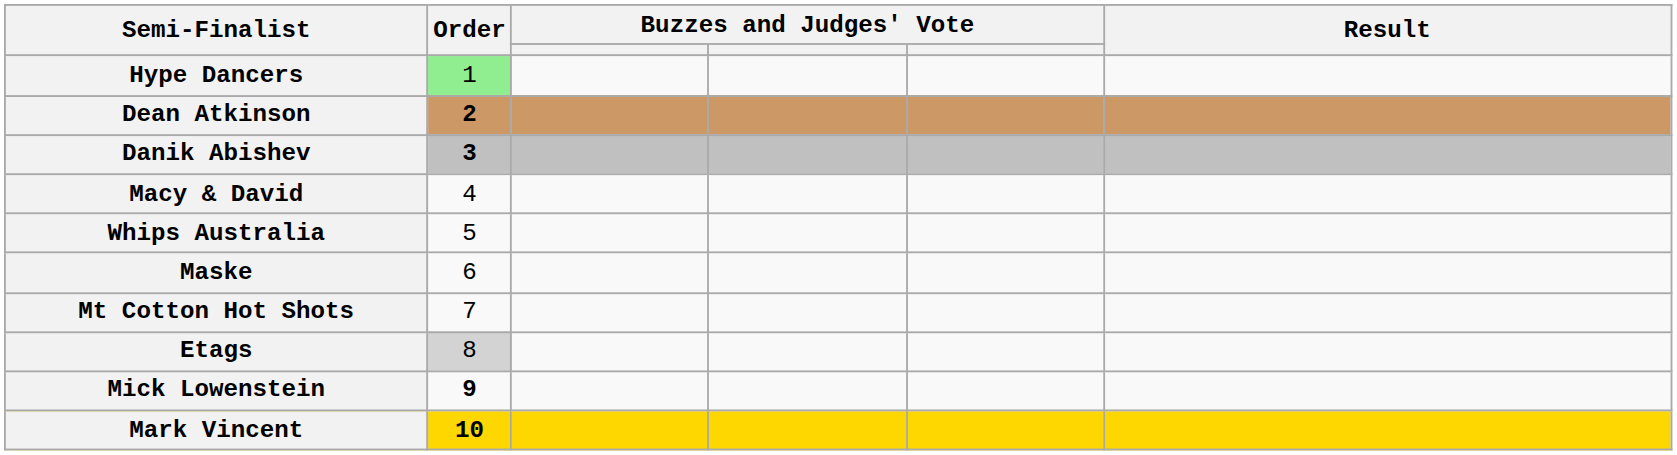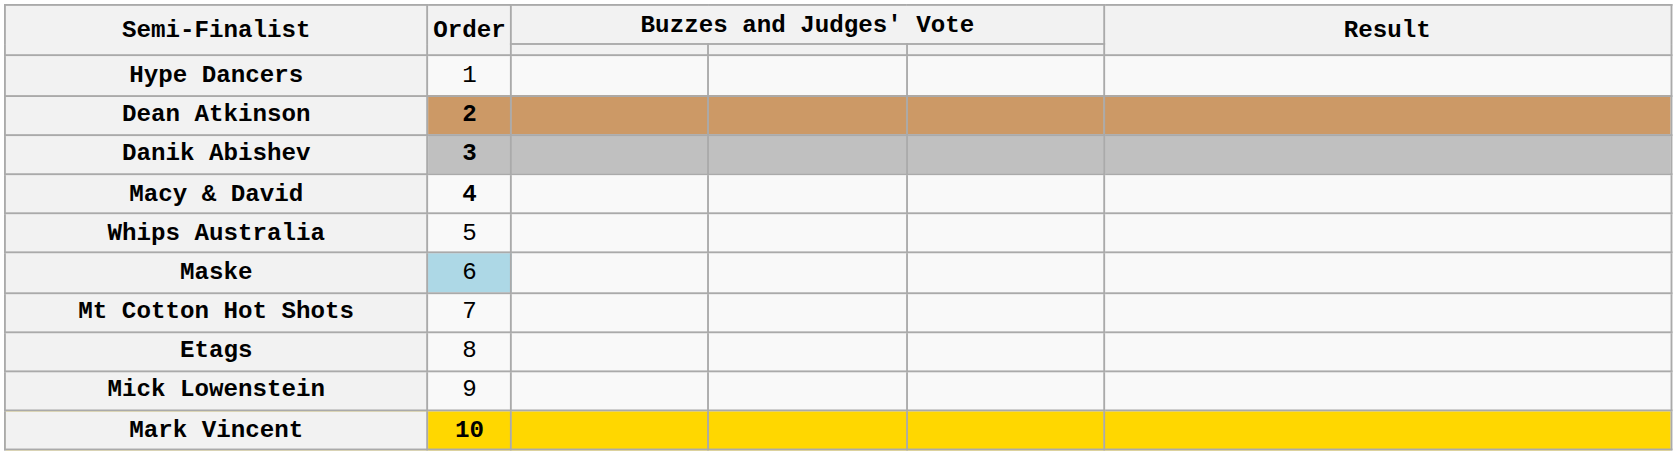Hype Dancers | Order: lightgreen background -> no background
Macy & David | Order: normal -> bold
Maske | Order: no background -> lightblue background
Etags | Order: lightgrey background -> no background
Mick Lowenstein | Order: bold -> normal
